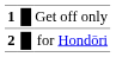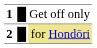2 | column 3: no background -> khaki background
